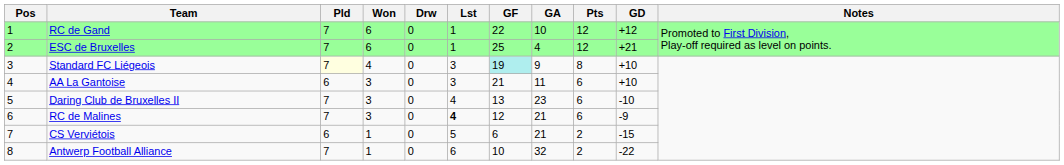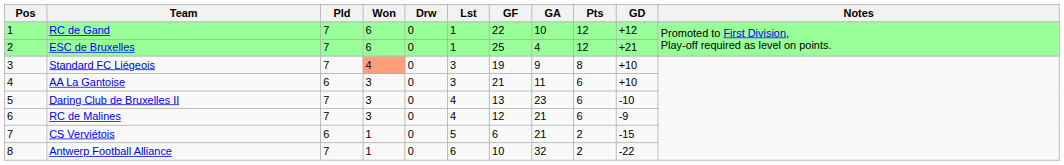Standard FC Liégeois | Pld: lightyellow background -> no background
Standard FC Liégeois | Won: no background -> lightsalmon background
Standard FC Liégeois | GF: paleturquoise background -> no background
RC de Malines | Lst: bold -> normal
